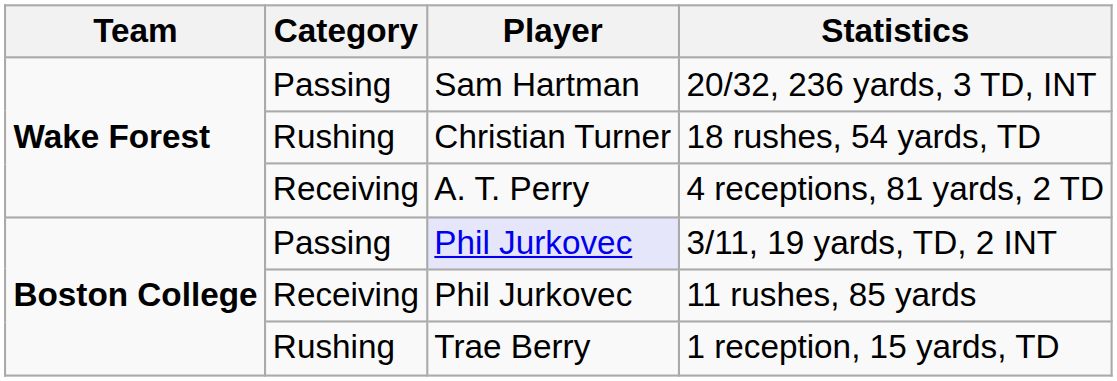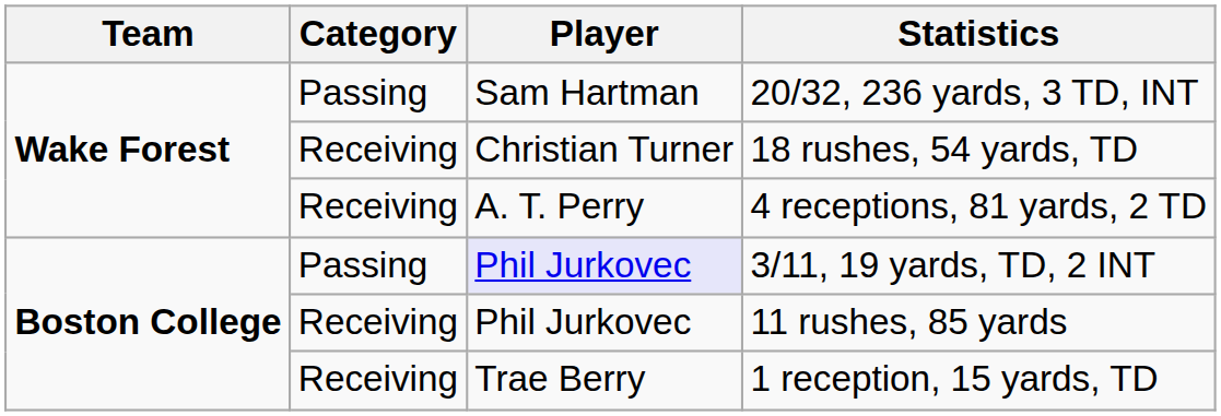18 rushes, 54 yards, TD | Category: Rushing -> Receiving
1 reception, 15 yards, TD | Category: Rushing -> Receiving
